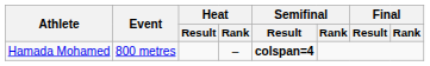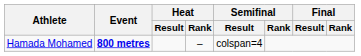Hamada Mohamed | Event: normal -> bold
Hamada Mohamed | Semifinal / Result: bold -> normal
